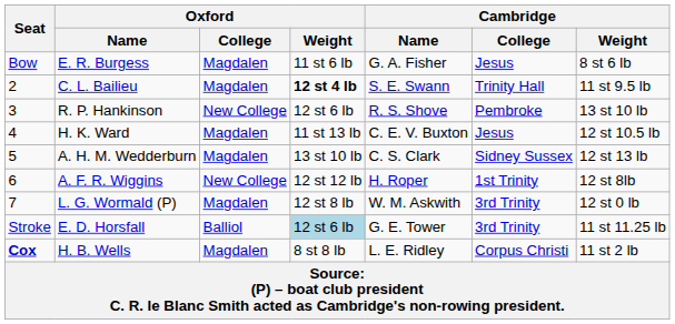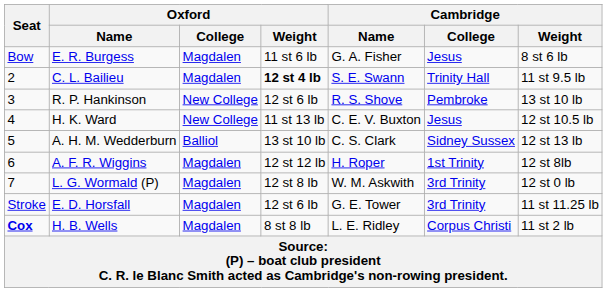H. K. Ward | Oxford / College: Magdalen -> New College
A. H. M. Wedderburn | Oxford / College: Magdalen -> Balliol
A. F. R. Wiggins | Oxford / College: New College -> Magdalen
E. D. Horsfall | Oxford / College: Balliol -> Magdalen
E. D. Horsfall | Oxford / Weight: lightblue background -> no background
